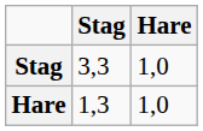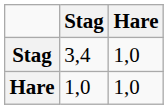row 2 | Stag: 3,3 -> 3,4
row 3 | Stag: 1,3 -> 1,0
